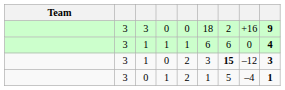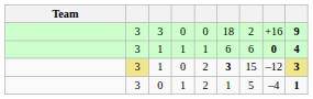row 3 | column 8: normal -> bold
row 4 | column 2: no background -> khaki background
row 4 | column 6: normal -> bold
row 4 | column 7: bold -> normal
row 4 | column 9: no background -> khaki background
